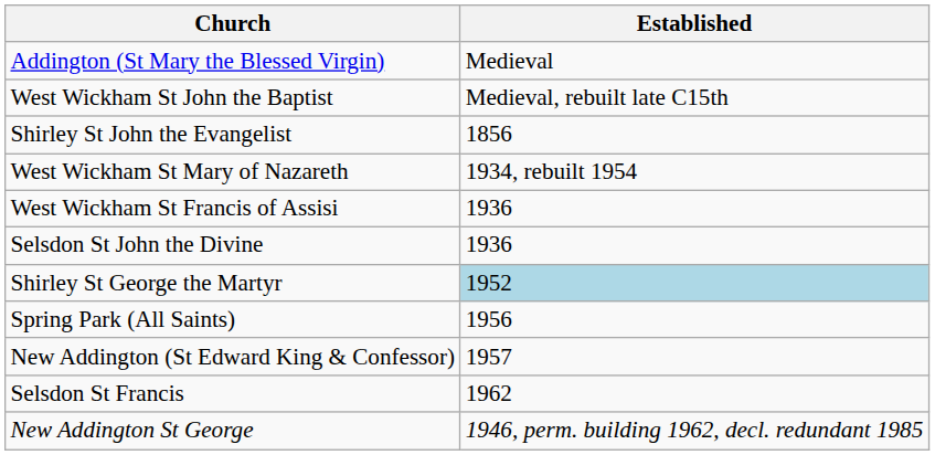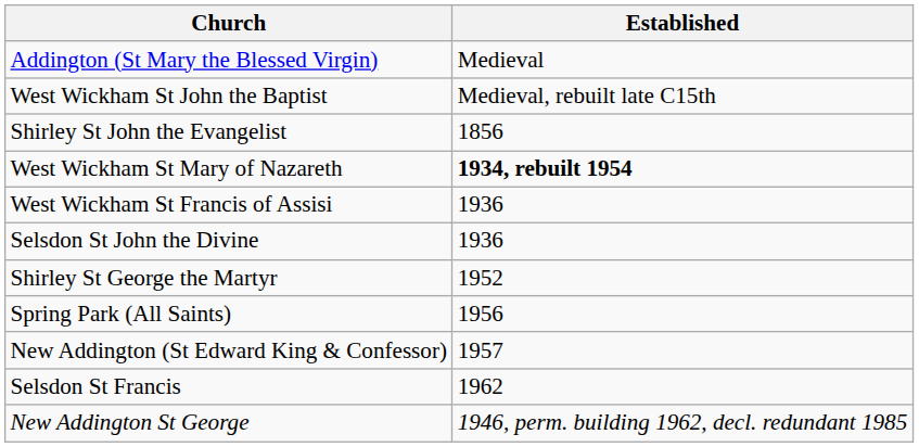West Wickham St Mary of Nazareth | Established: normal -> bold
Shirley St George the Martyr | Established: lightblue background -> no background
